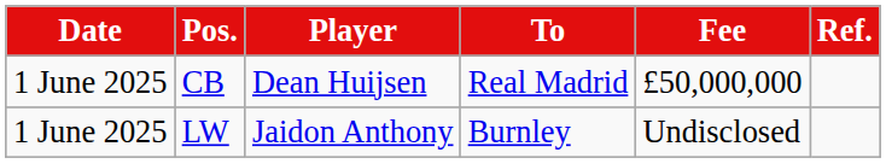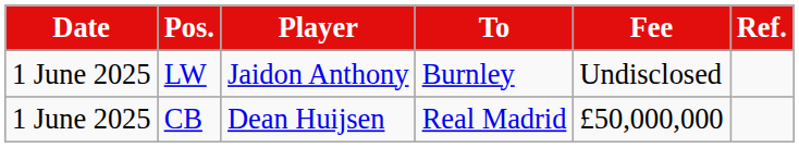rows swapped: LW <-> CB
